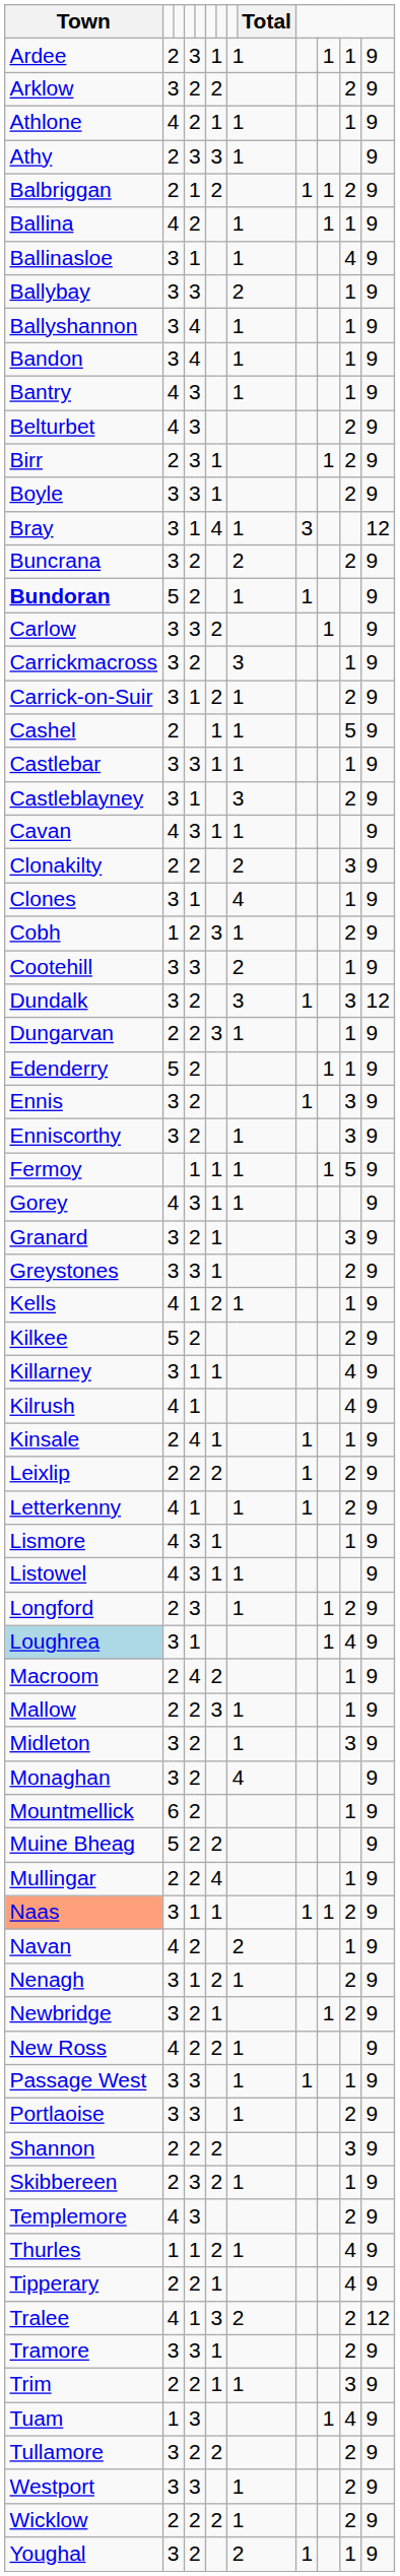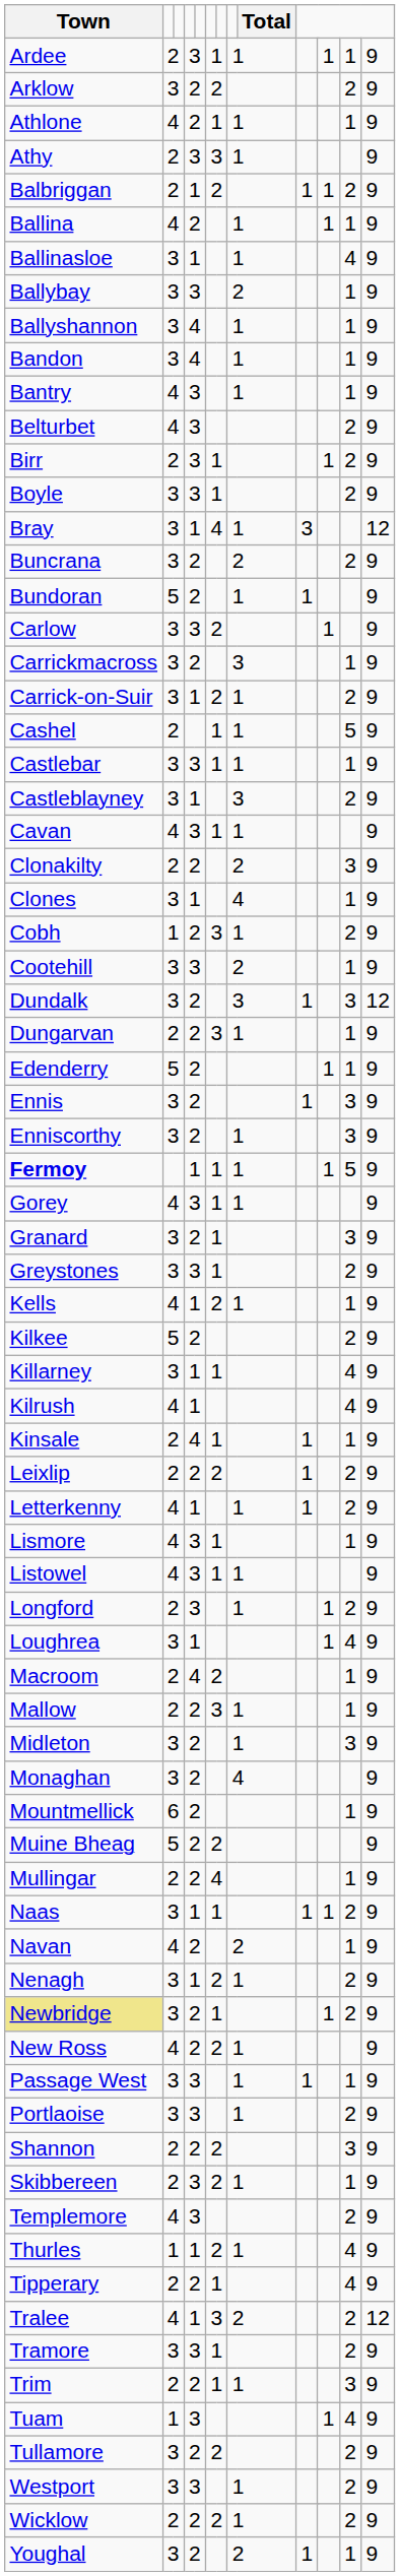Bundoran | Town: bold -> normal
Fermoy | Town: normal -> bold
Loughrea | Town: lightblue background -> no background
Naas | Town: lightsalmon background -> no background
Newbridge | Town: no background -> khaki background
